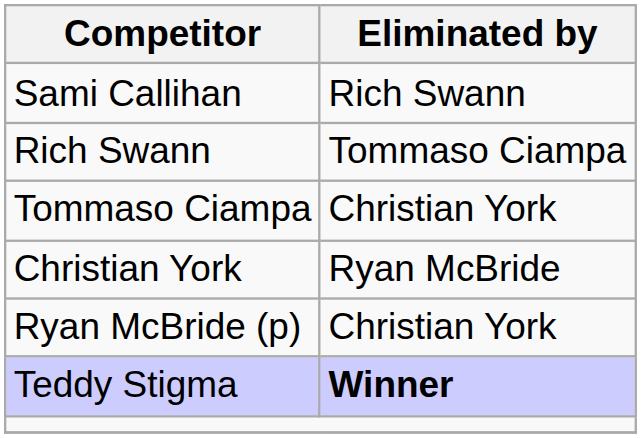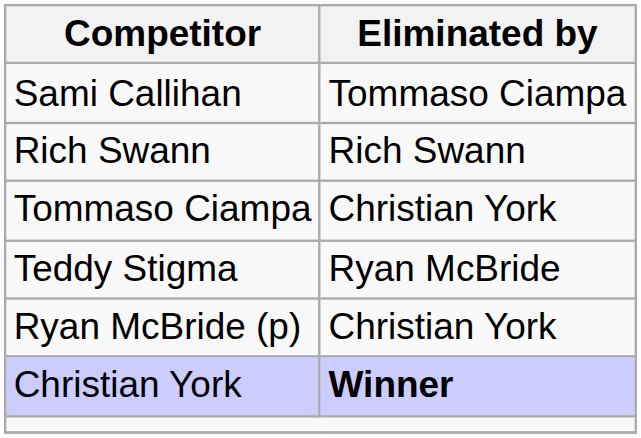row 2 | Eliminated by: Rich Swann -> Tommaso Ciampa
row 3 | Eliminated by: Tommaso Ciampa -> Rich Swann
row 5 | Competitor: Christian York -> Teddy Stigma
row 7 | Competitor: Teddy Stigma -> Christian York
